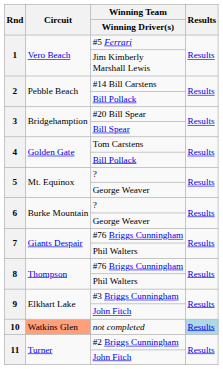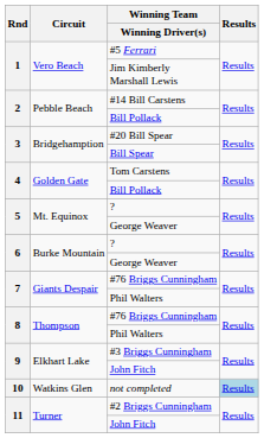not completed | Circuit: lightsalmon background -> no background
